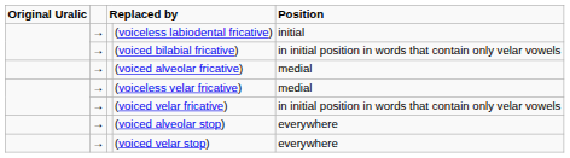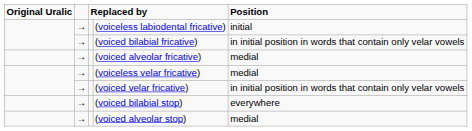+ row: → | (voiced bilabial stop) | everywhere
(voiced alveolar stop) | Position: everywhere -> medial
- row: → | (voiced velar stop) | everywhere
